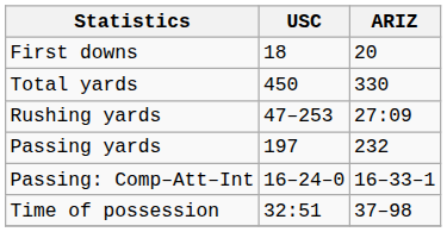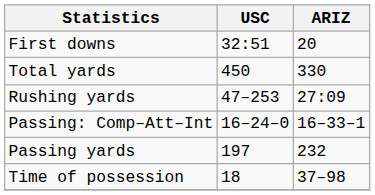First downs | USC: 18 -> 32:51
rows swapped: Passing yards <-> Passing: Comp–Att–Int
Time of possession | USC: 32:51 -> 18
